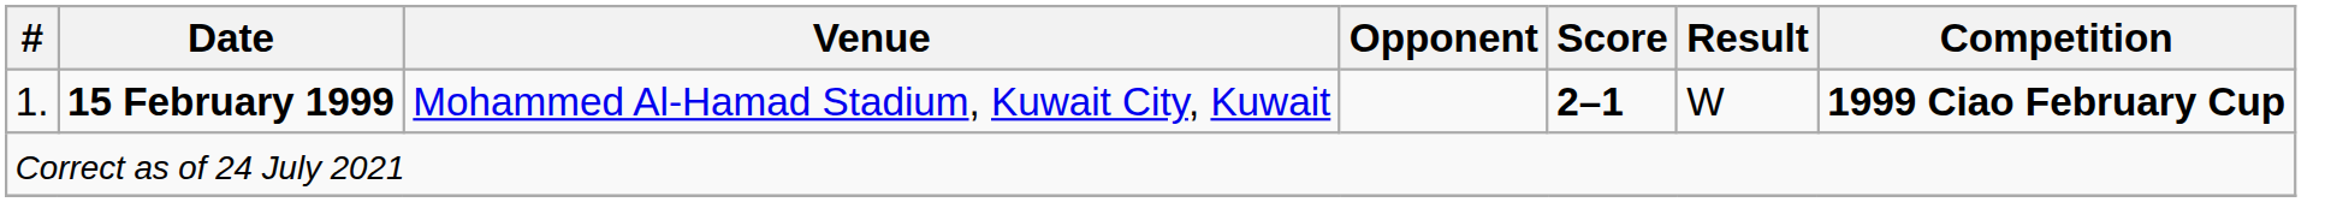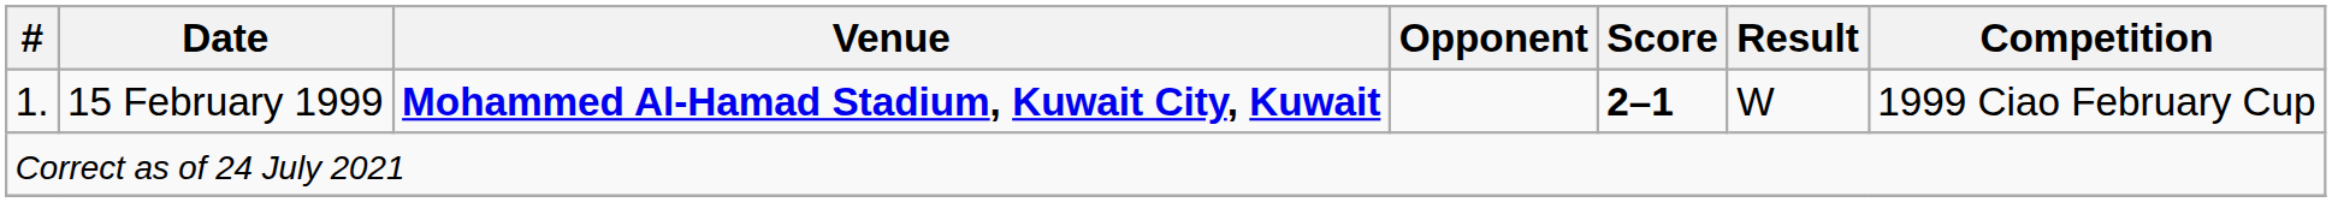1. | Date: bold -> normal
1. | Venue: normal -> bold
1. | Competition: bold -> normal
